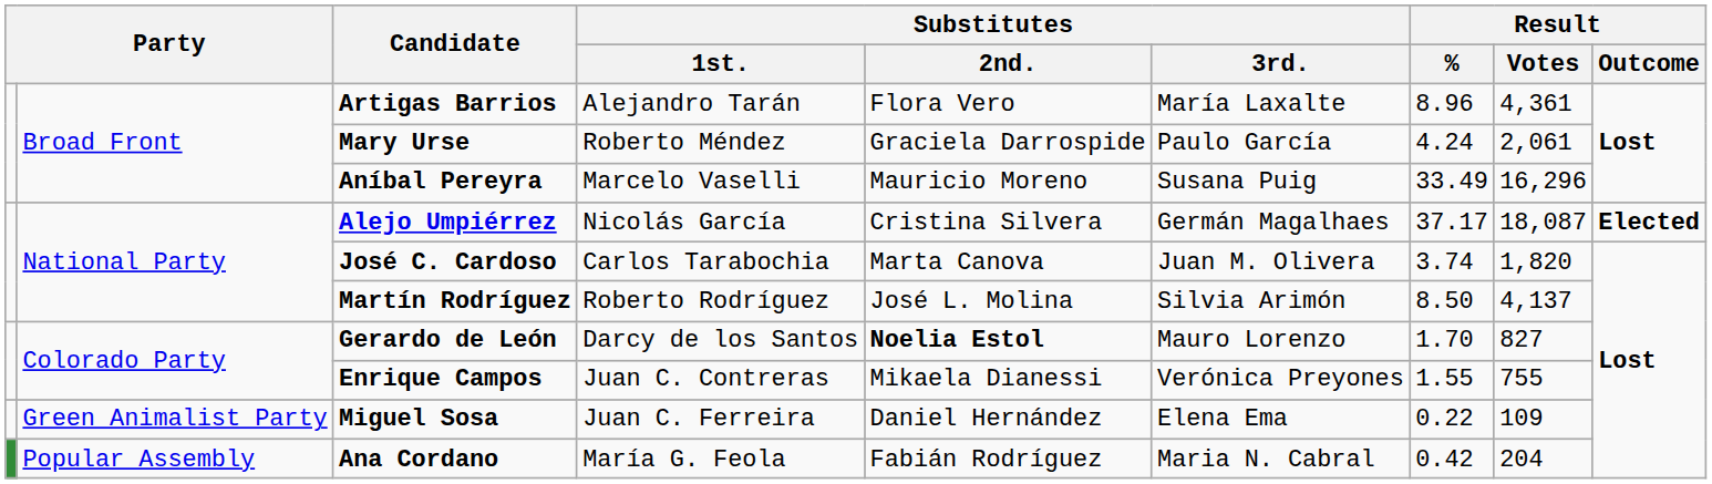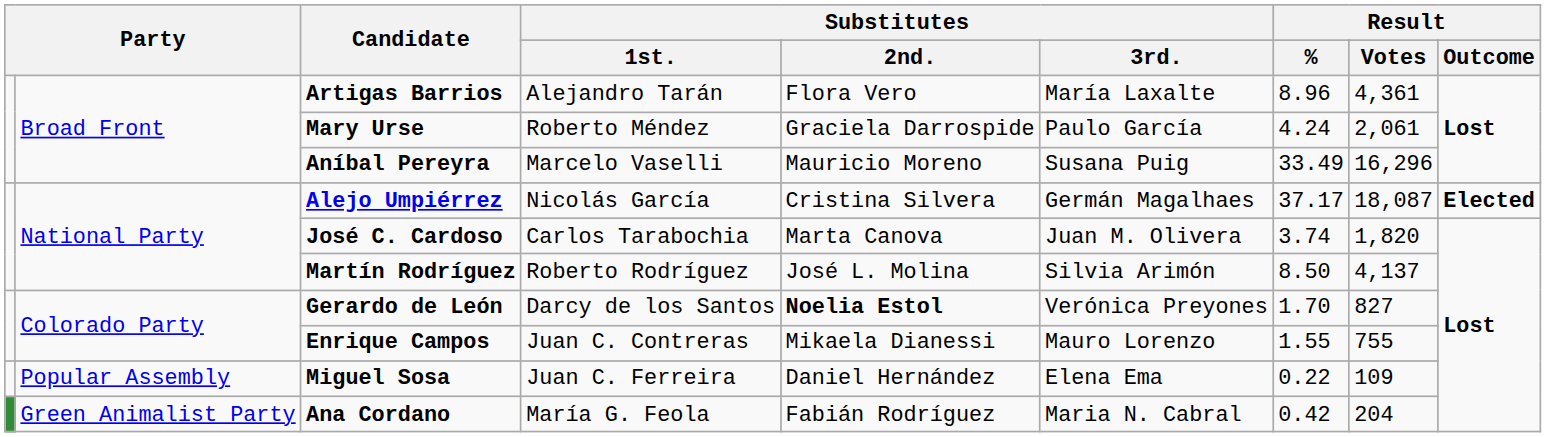Gerardo de León | Substitutes / 3rd.: Mauro Lorenzo -> Verónica Preyones
Enrique Campos | Substitutes / 3rd.: Verónica Preyones -> Mauro Lorenzo
Miguel Sosa | column 2: Green Animalist Party -> Popular Assembly
Ana Cordano | column 2: Popular Assembly -> Green Animalist Party
